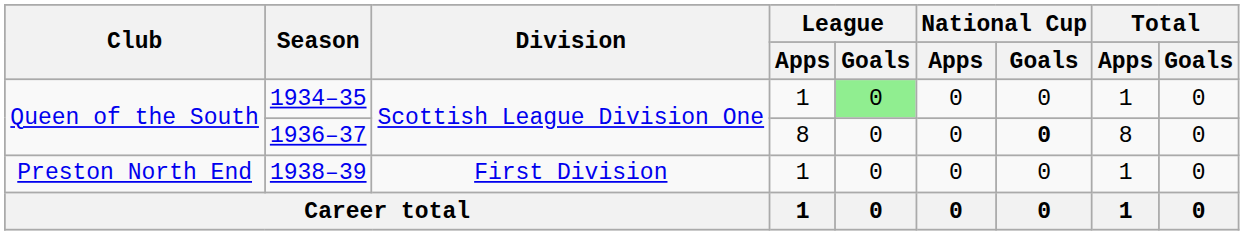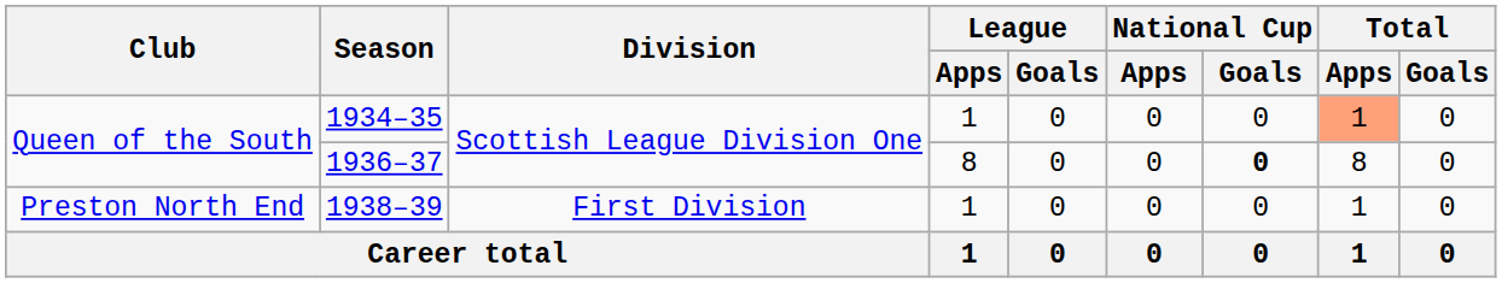1934–35 | League / Goals: lightgreen background -> no background
1934–35 | Total / Apps: no background -> lightsalmon background
